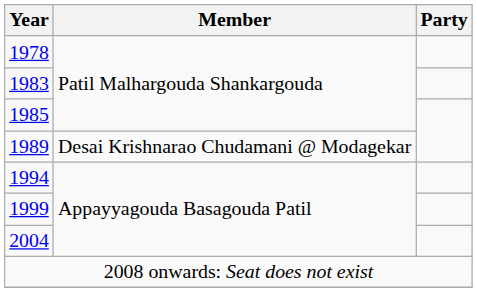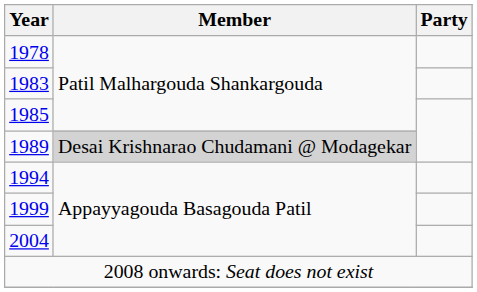1989 | Member: no background -> lightgrey background
